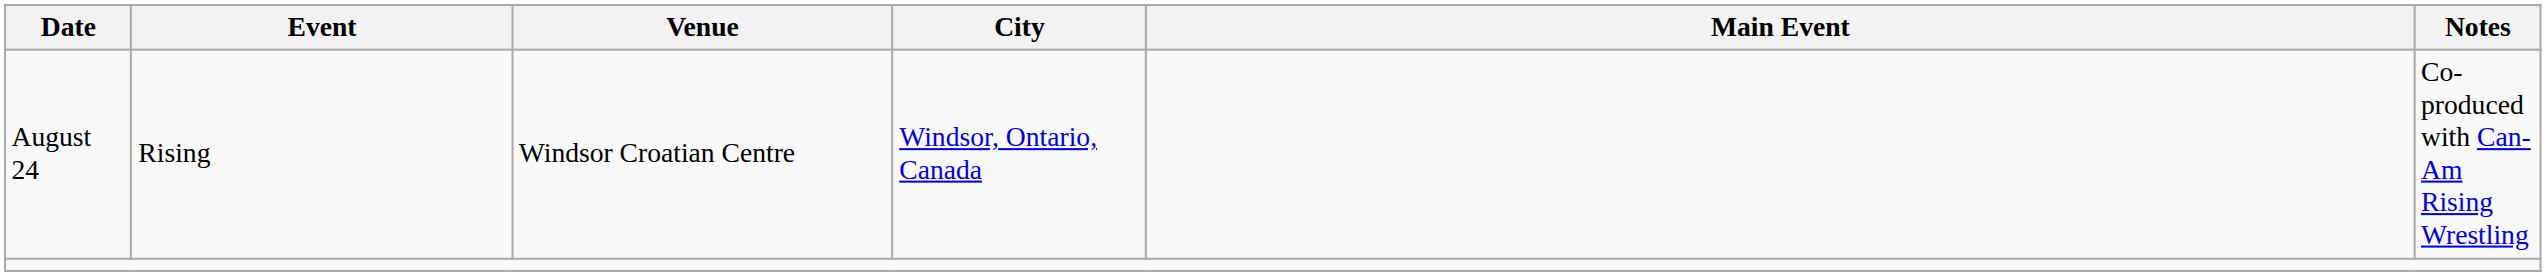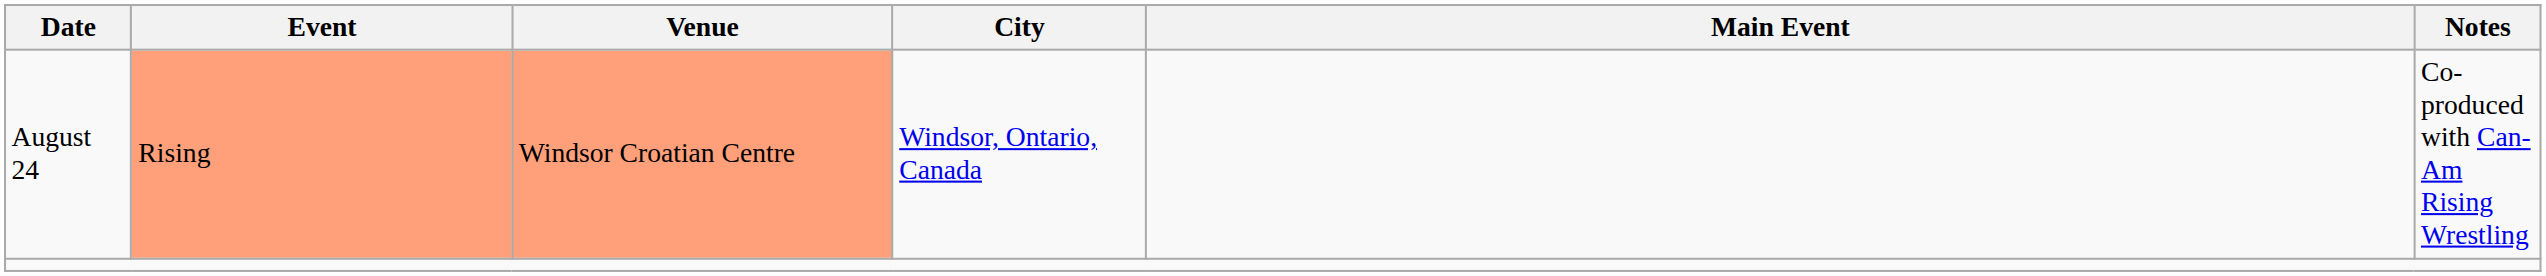August 24 | Event: no background -> lightsalmon background
August 24 | Venue: no background -> lightsalmon background
